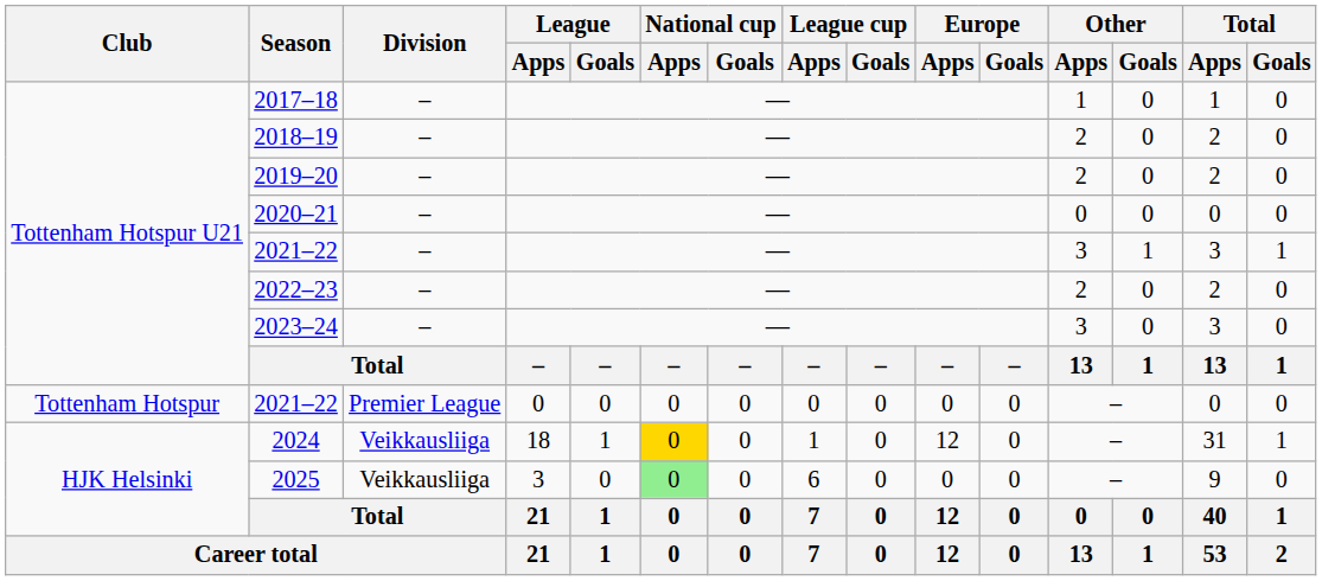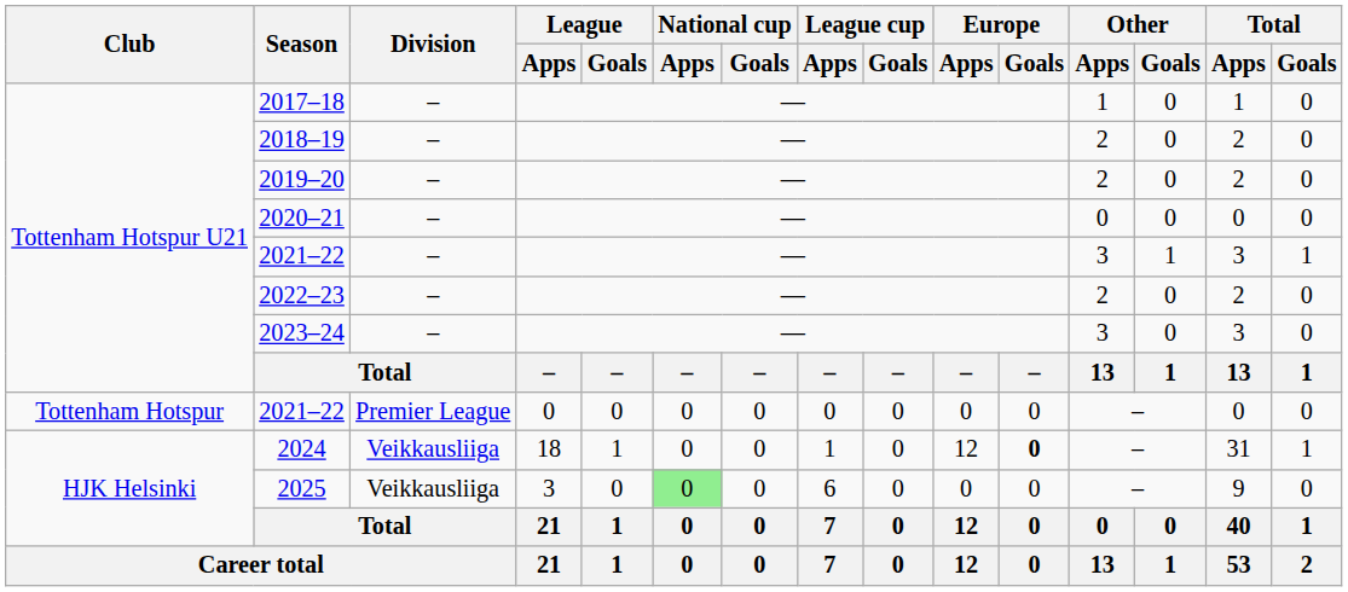2024 | National cup / Apps: gold background -> no background
2024 | Europe / Goals: normal -> bold
